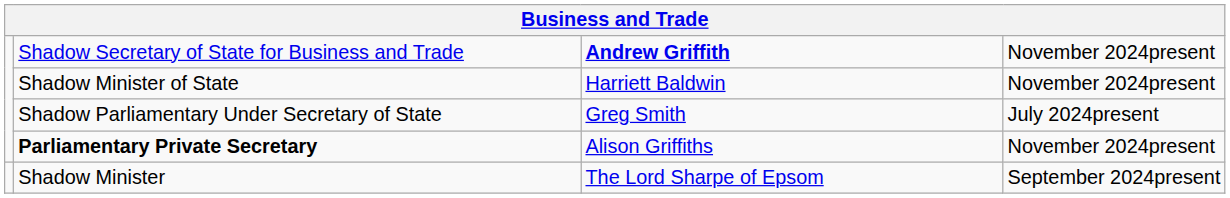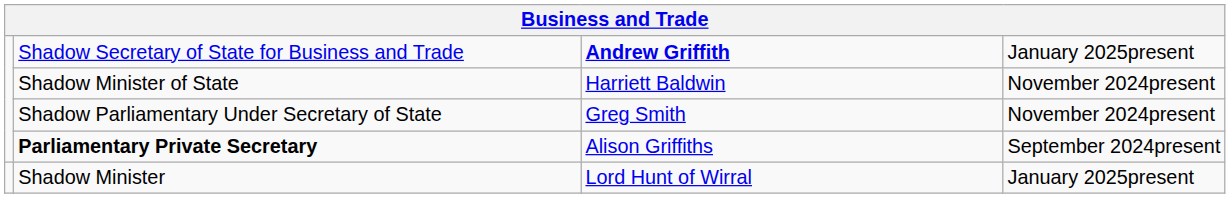Andrew Griffith | column 4: November 2024present -> January 2025present
Greg Smith | column 4: July 2024present -> November 2024present
Alison Griffiths | column 4: November 2024present -> September 2024present
- row: Shadow Minister | The Lord Sharpe of Epsom | September 2024present
+ row: Shadow Minister | Lord Hunt of Wirral | January 2025present
